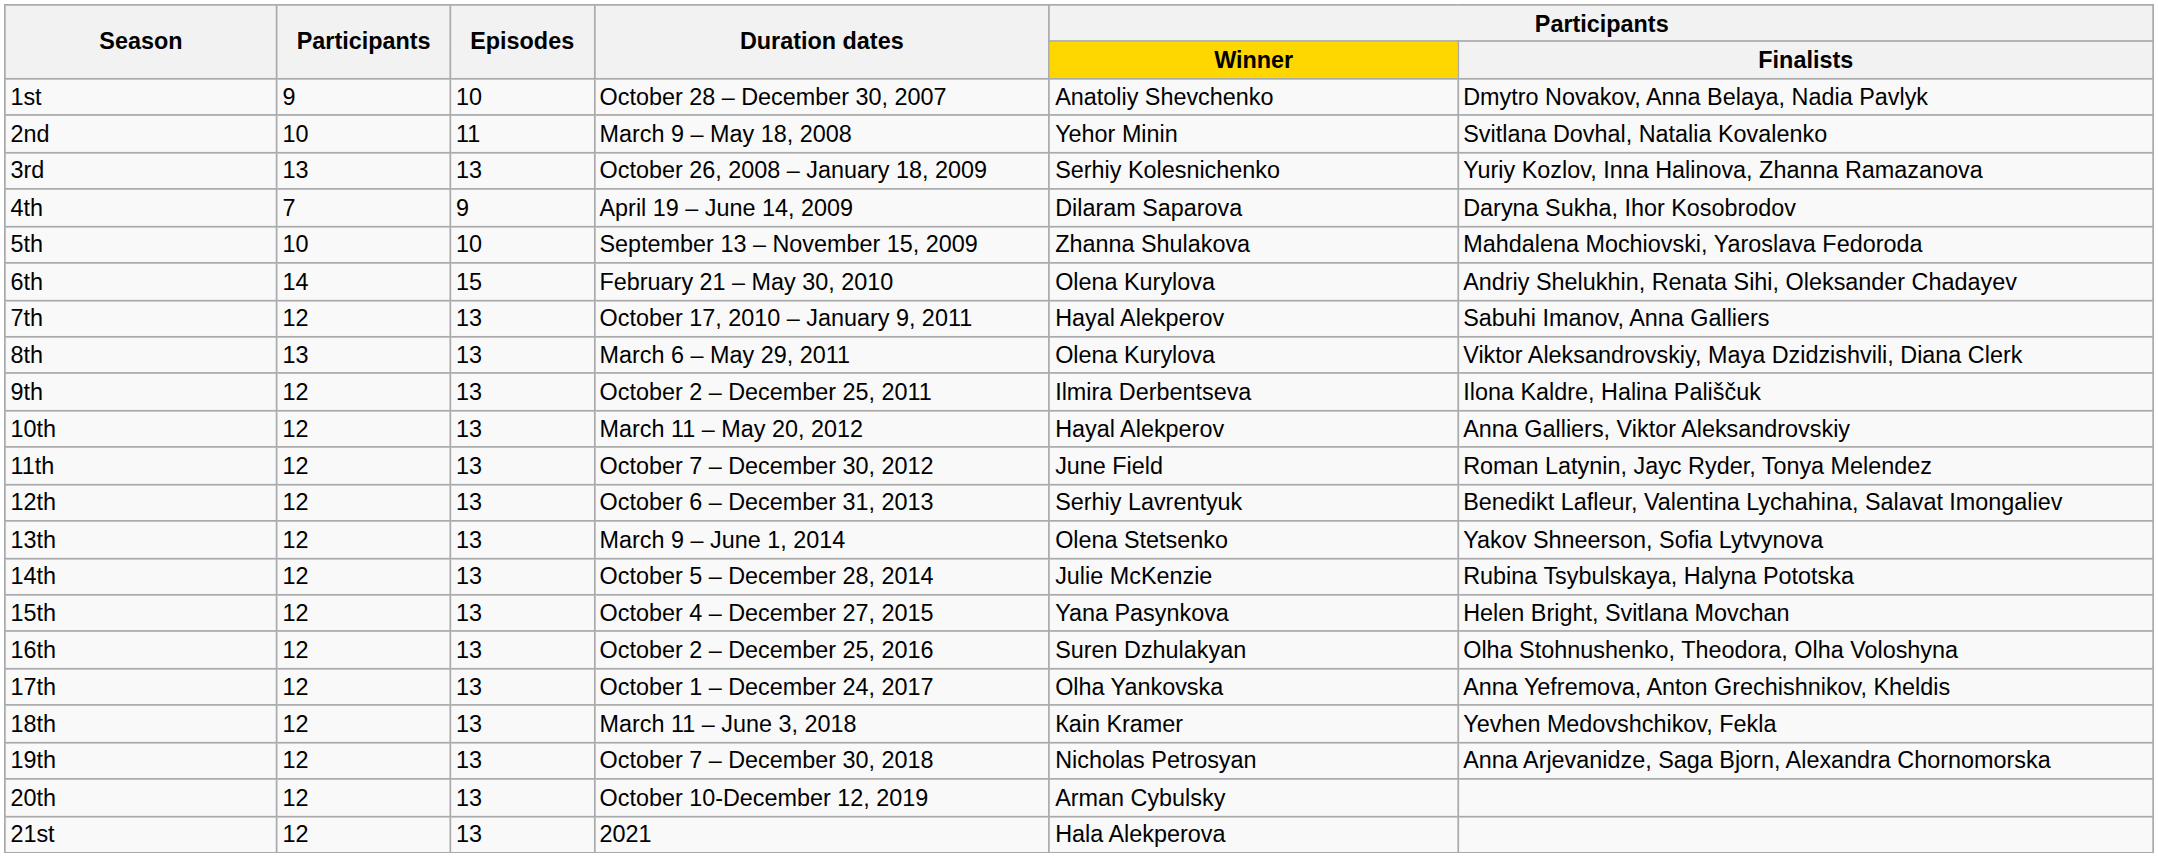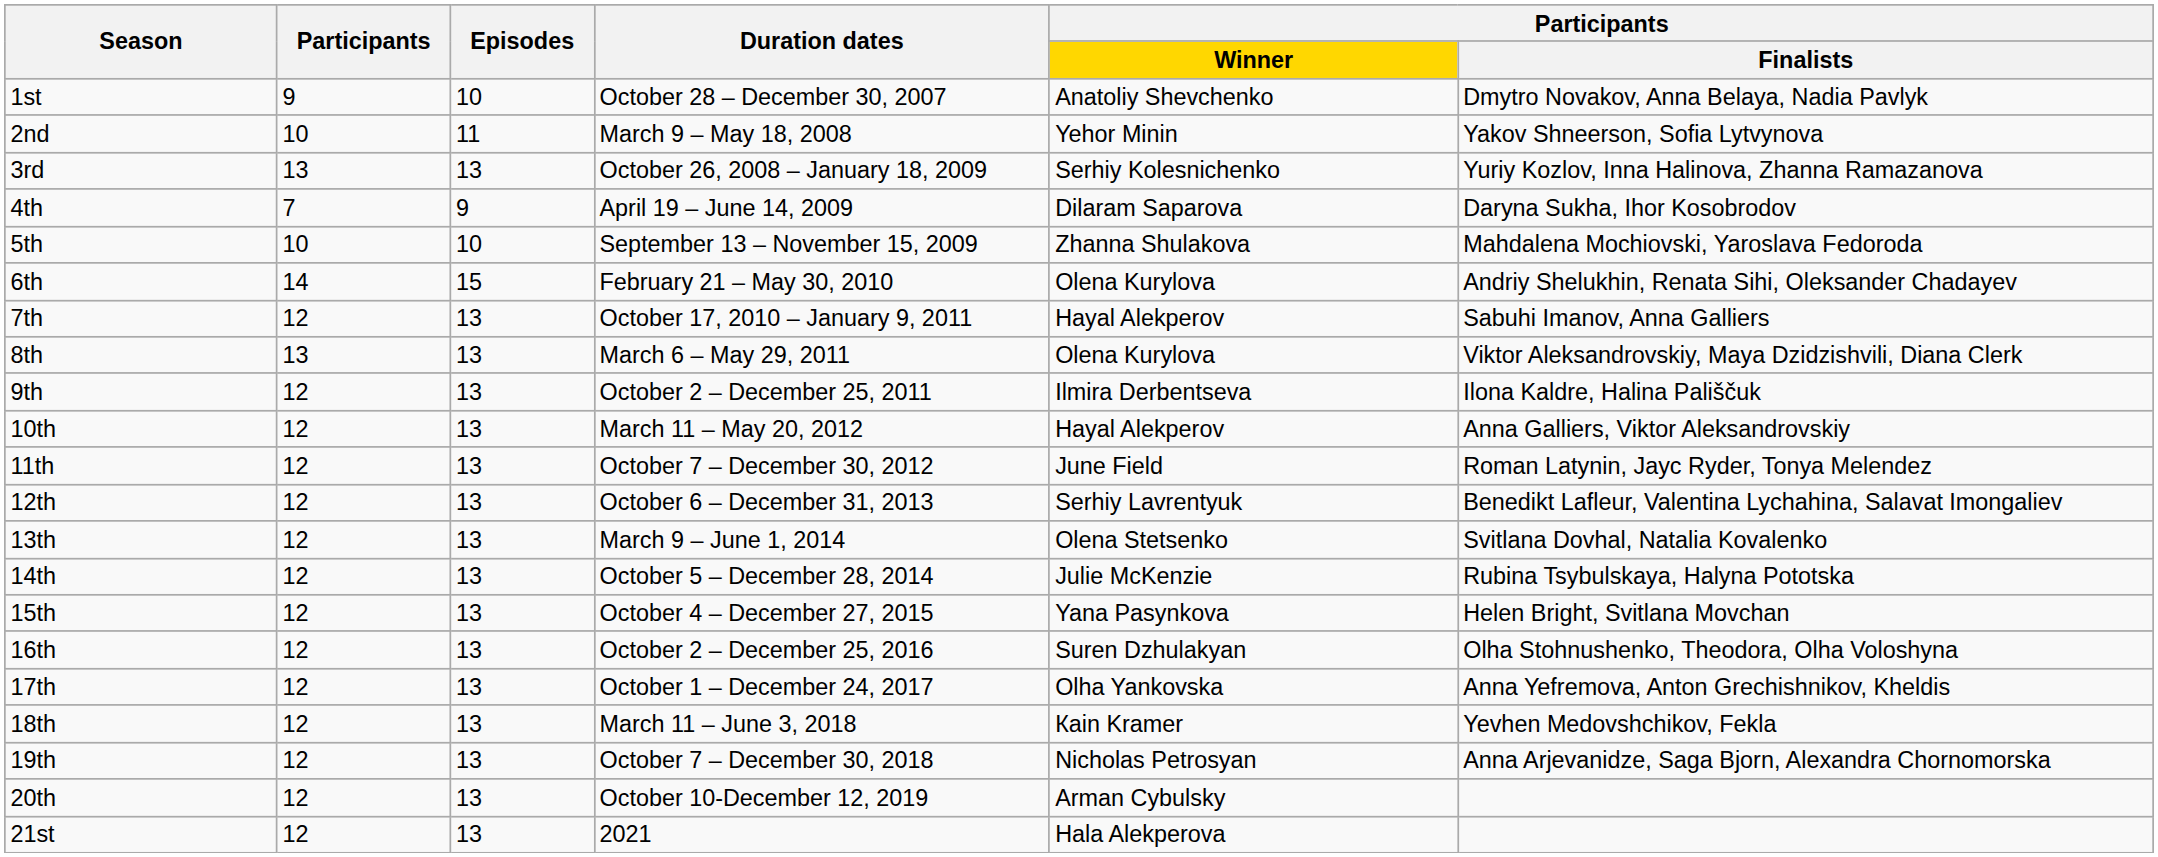2nd | Participants / Finalists: Svitlana Dovhal, Natalia Kovalenko -> Yakov Shneerson, Sofia Lytvynova
13th | Participants / Finalists: Yakov Shneerson, Sofia Lytvynova -> Svitlana Dovhal, Natalia Kovalenko
